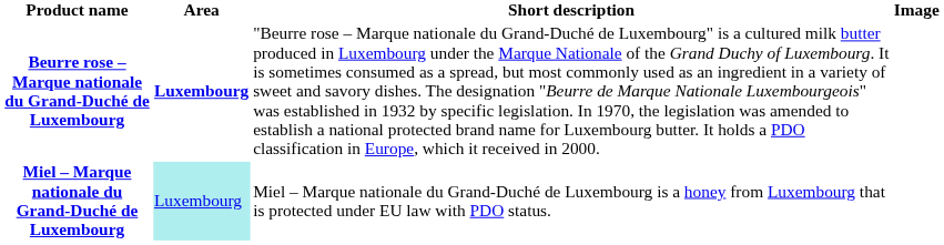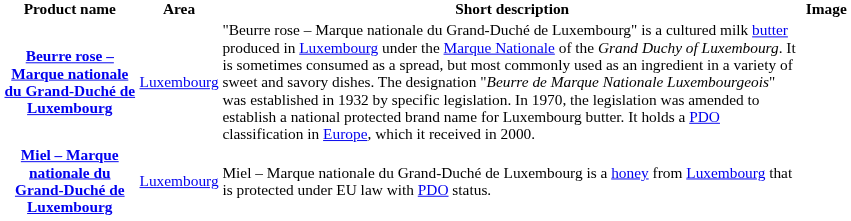Beurre rose – Marque nationale du Grand-Duché de Luxembourg | Area: bold -> normal
Miel – Marque nationale du Grand-Duché de Luxembourg | Area: paleturquoise background -> no background
